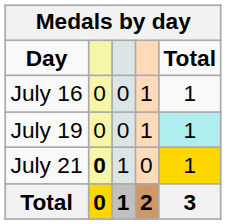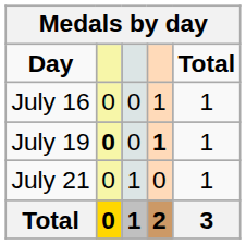July 19 | column 2: normal -> bold
July 19 | column 4: normal -> bold
July 19 | Total: paleturquoise background -> no background
July 21 | column 2: bold -> normal
July 21 | Total: gold background -> no background
